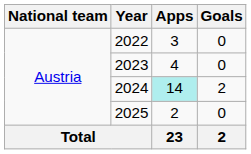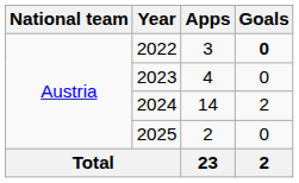2022 | Goals: normal -> bold
2024 | Apps: paleturquoise background -> no background
